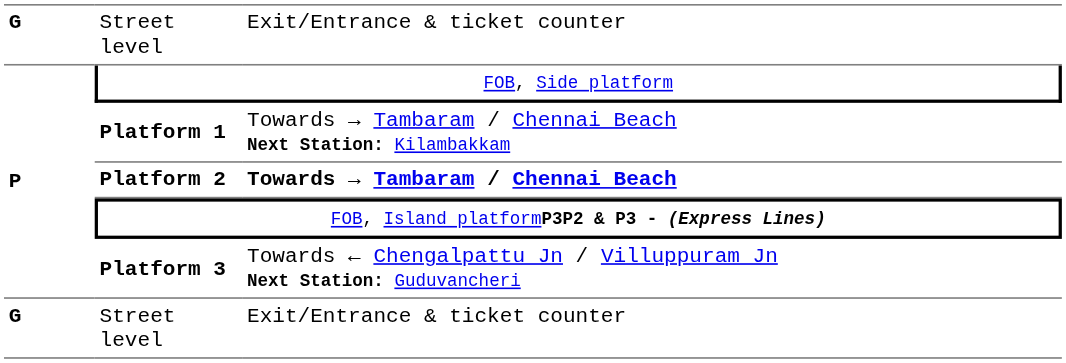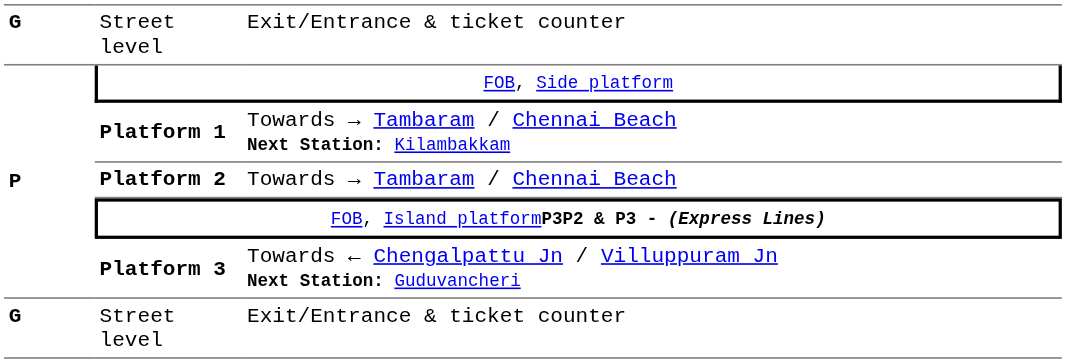Platform 2 | column 3: bold -> normal
